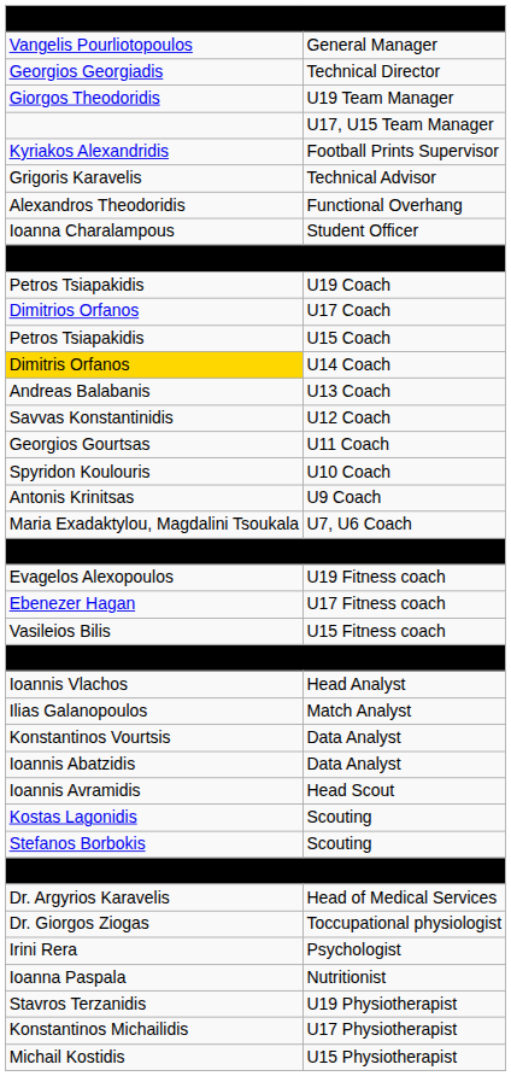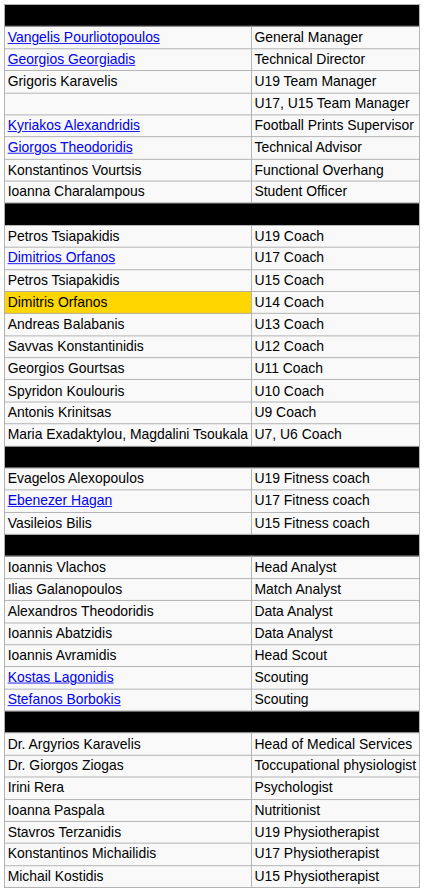row 4 | column 1: Giorgos Theodoridis -> Grigoris Karavelis
row 7 | column 1: Grigoris Karavelis -> Giorgos Theodoridis
row 8 | column 1: Alexandros Theodoridis -> Konstantinos Vourtsis
row 28 | column 1: Konstantinos Vourtsis -> Alexandros Theodoridis
